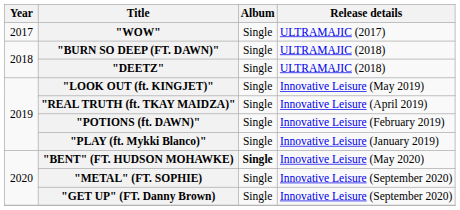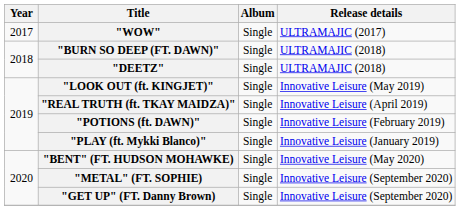"BENT" (FT. HUDSON MOHAWKE) | Album: bold -> normal
